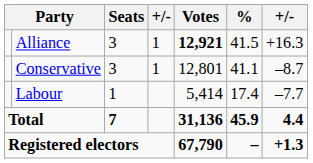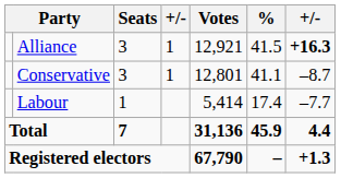Alliance | Votes: bold -> normal
Alliance | column 7: normal -> bold
